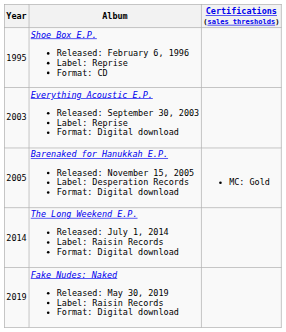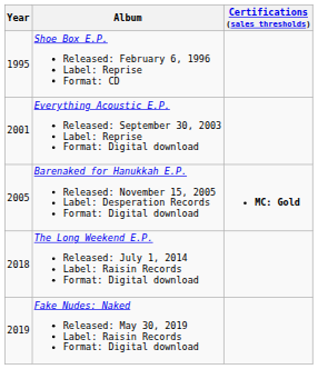row 3 | Year: 2003 -> 2001
row 4 | Certifications (sales thresholds): normal -> bold
row 5 | Year: 2014 -> 2018
